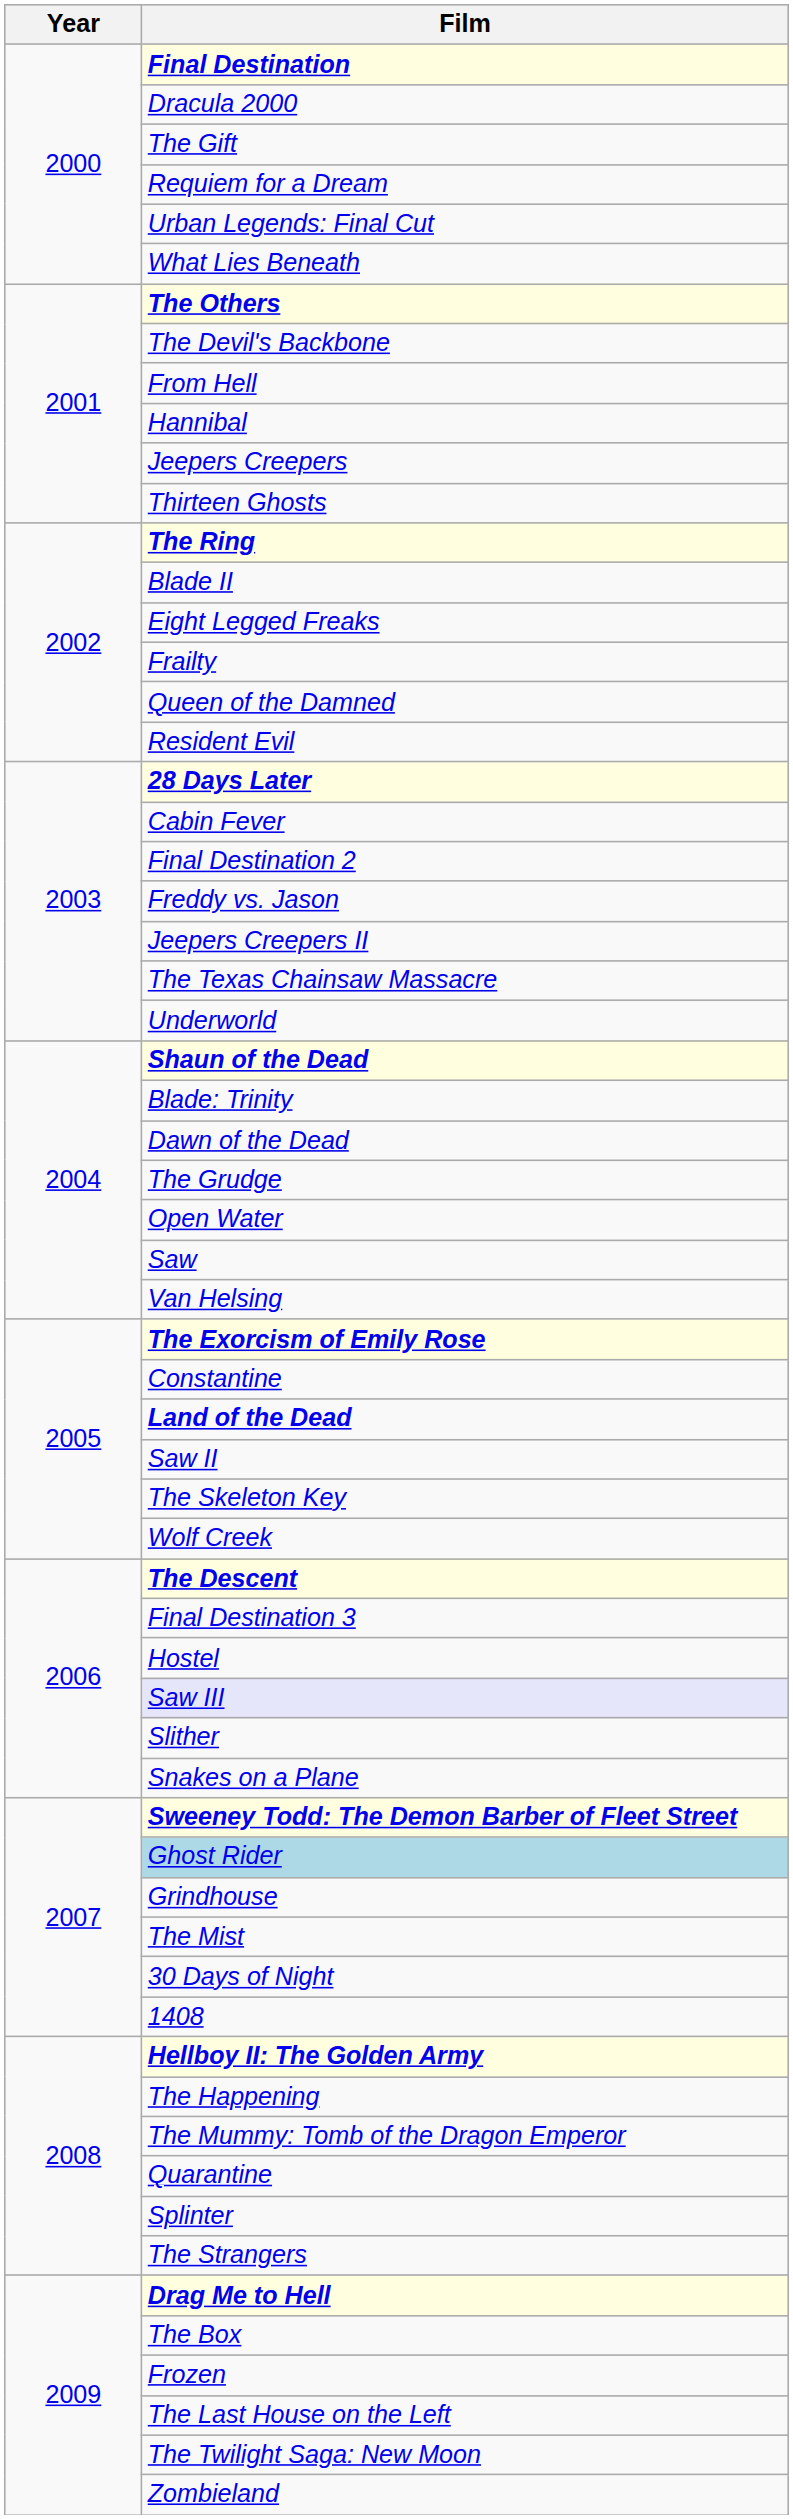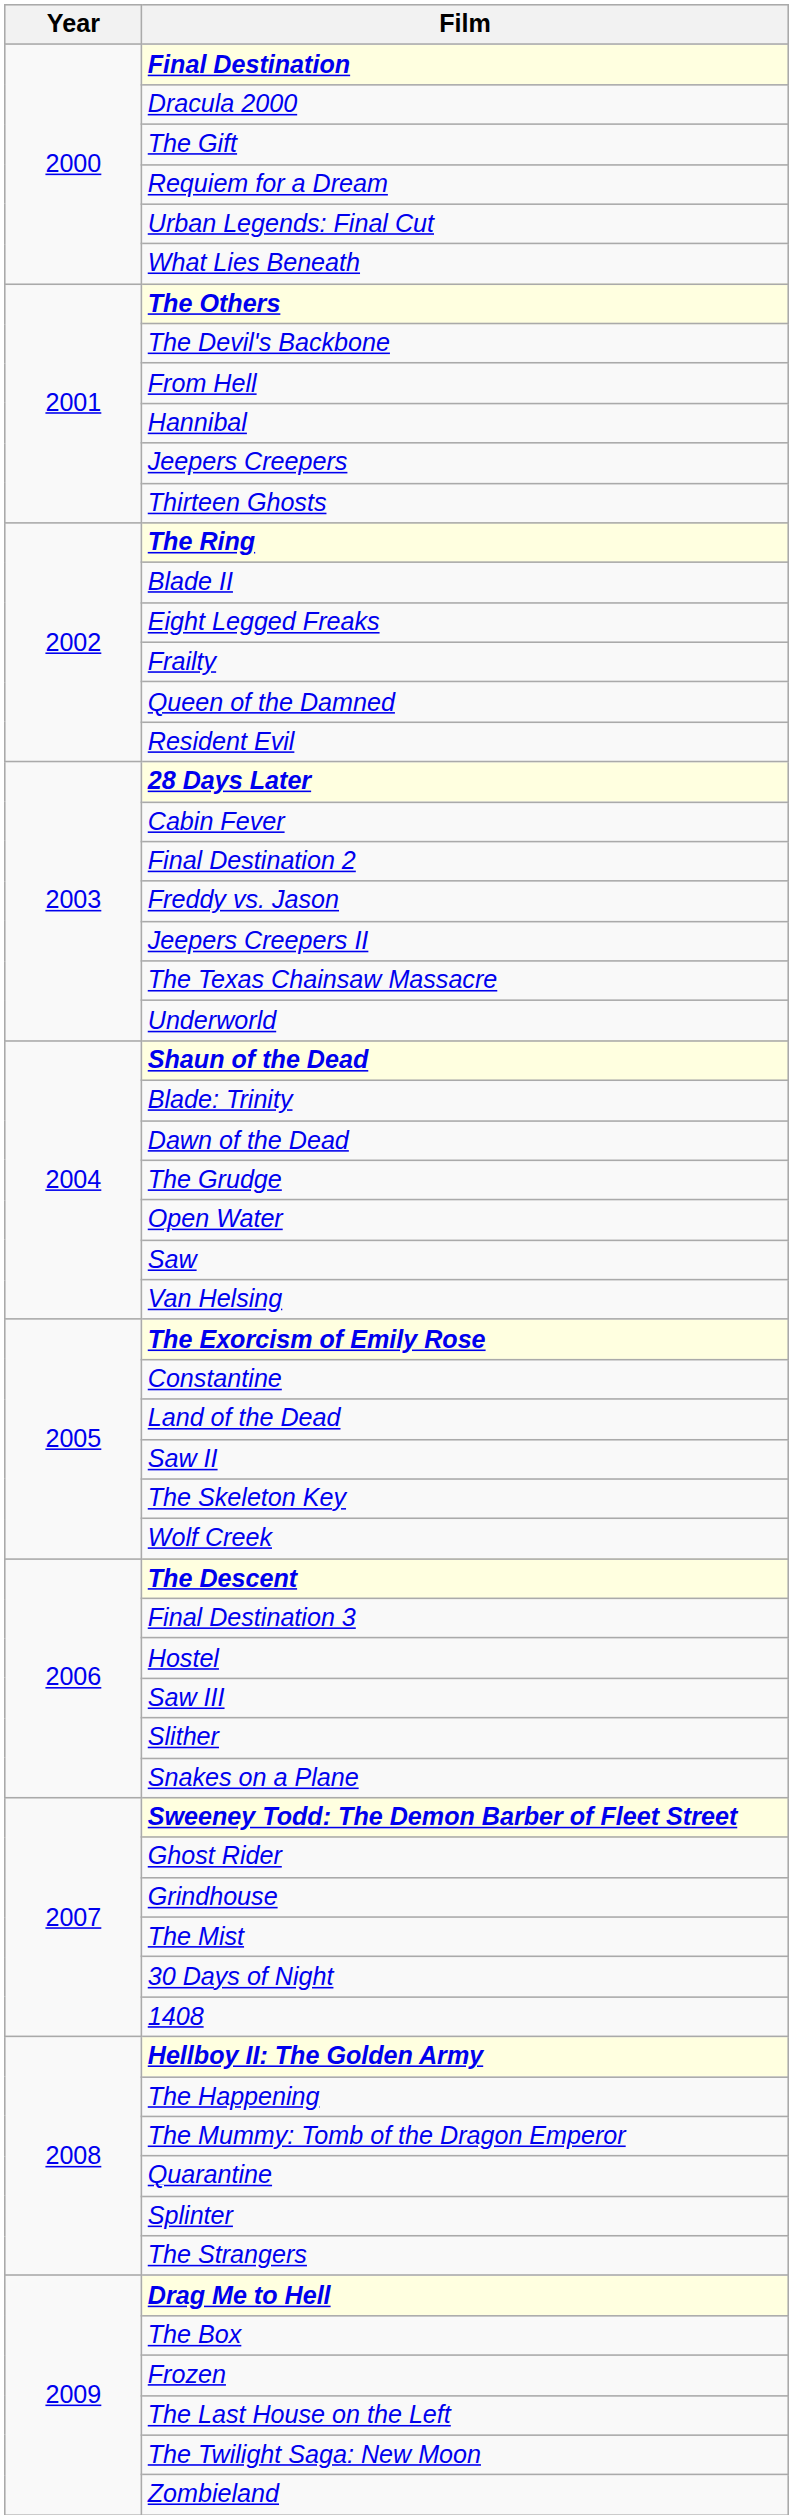Land of the Dead | Film: bold -> normal
Saw III | Film: lavender background -> no background
Ghost Rider | Film: lightblue background -> no background
